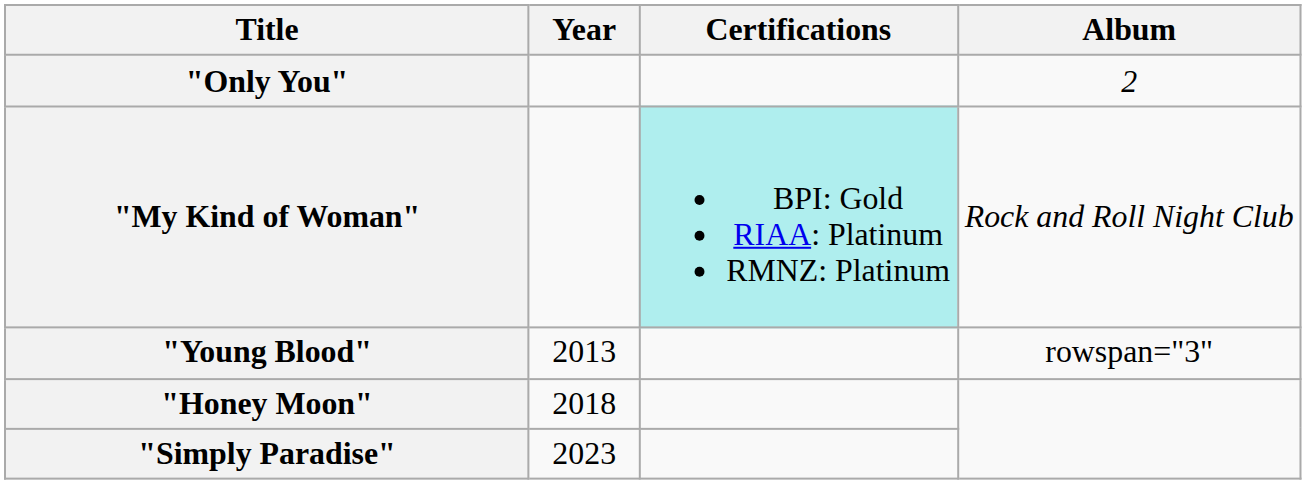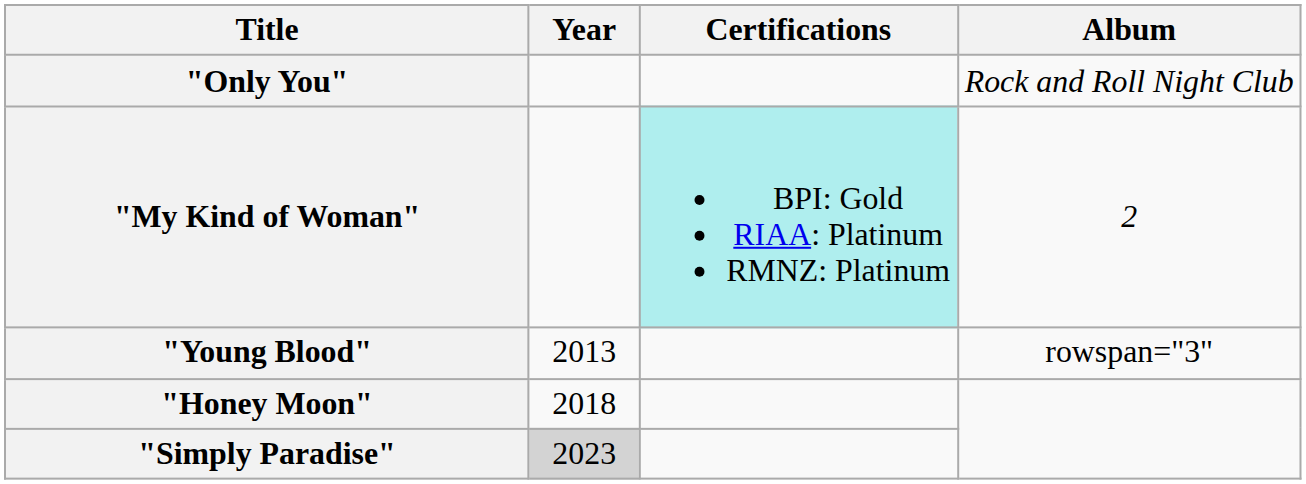"Only You" | Album: 2 -> Rock and Roll Night Club
"My Kind of Woman" | Album: Rock and Roll Night Club -> 2
"Simply Paradise" | Year: no background -> lightgrey background
